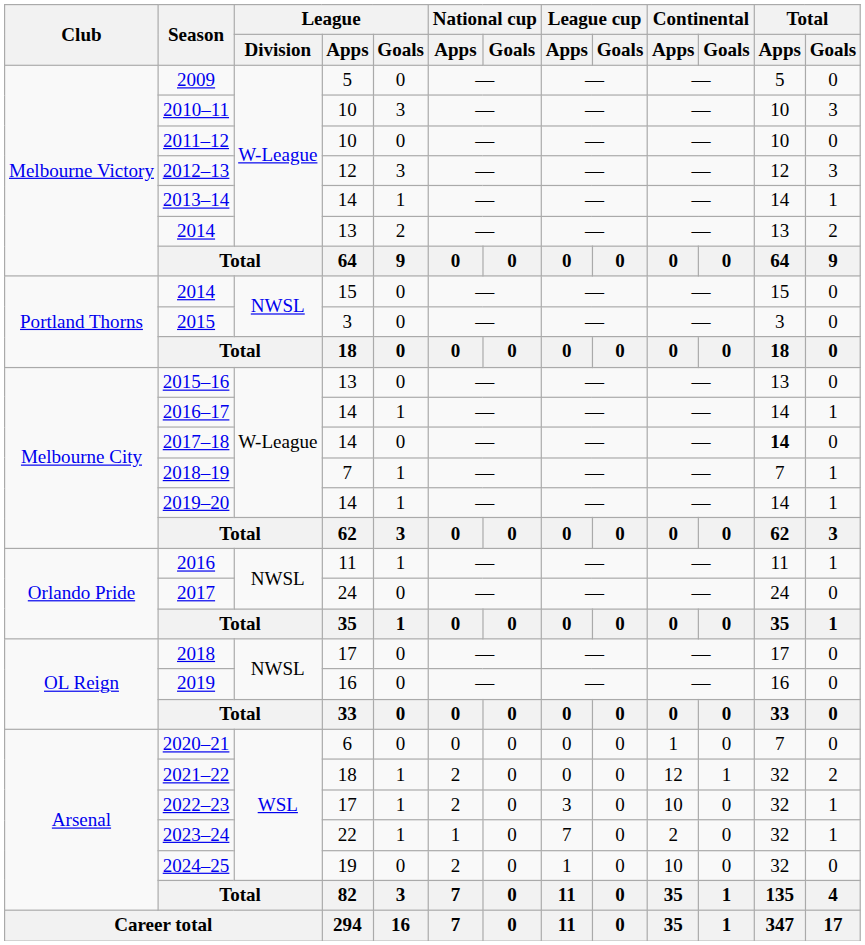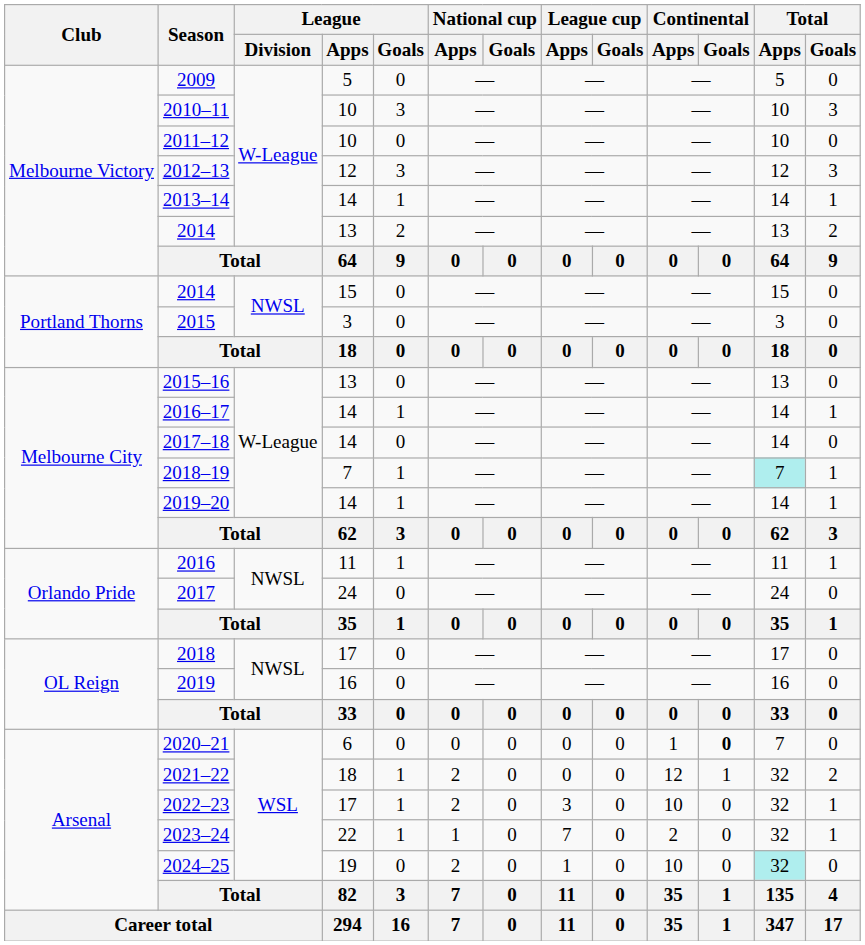2017–18 | Total / Apps: bold -> normal
2018–19 | Total / Apps: no background -> paleturquoise background
2020–21 | Continental / Goals: normal -> bold
2024–25 | Total / Apps: no background -> paleturquoise background
